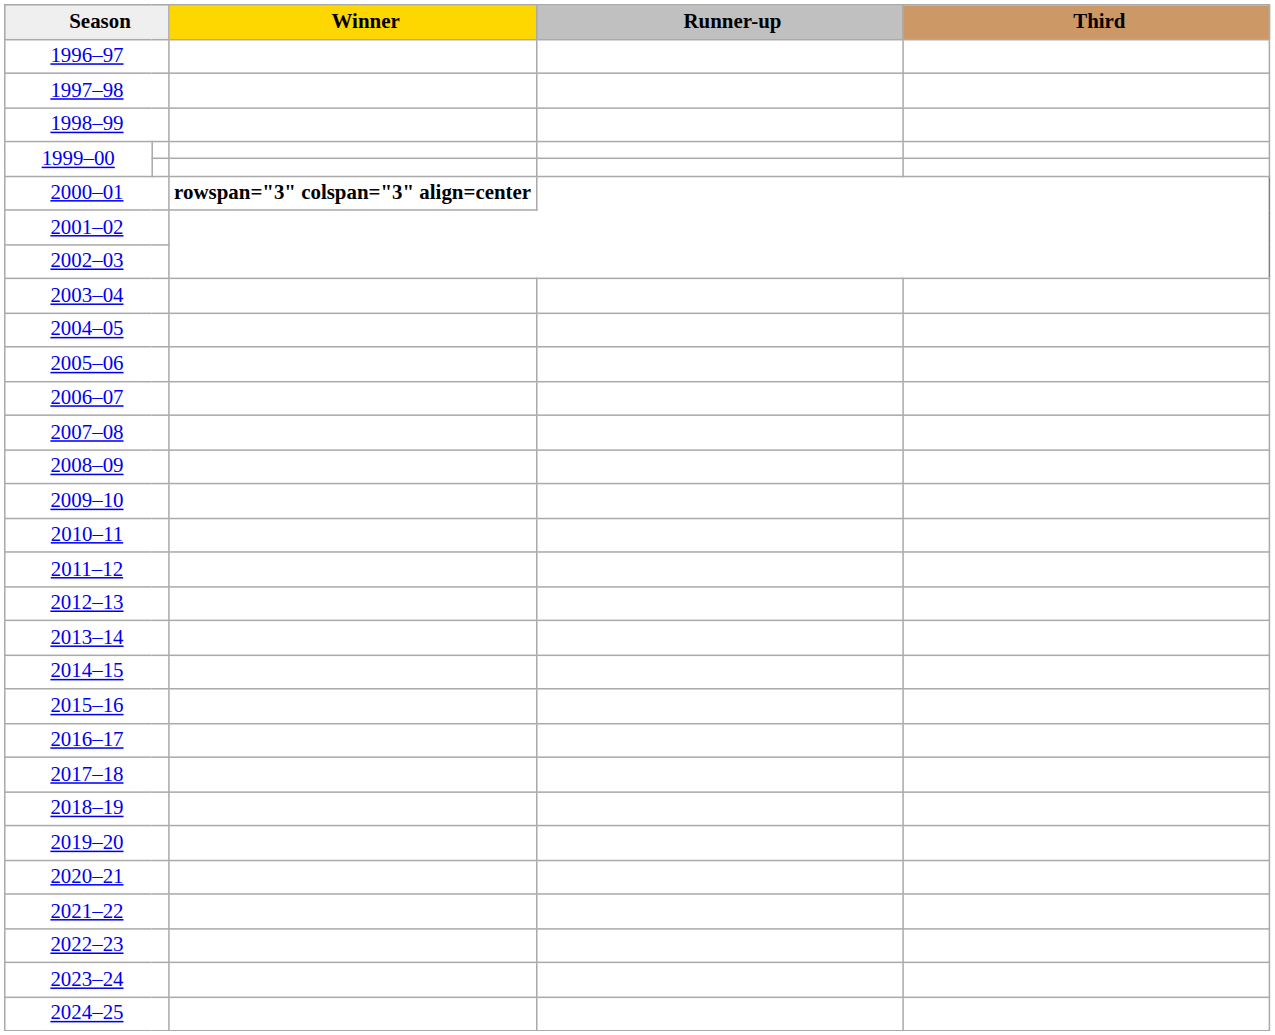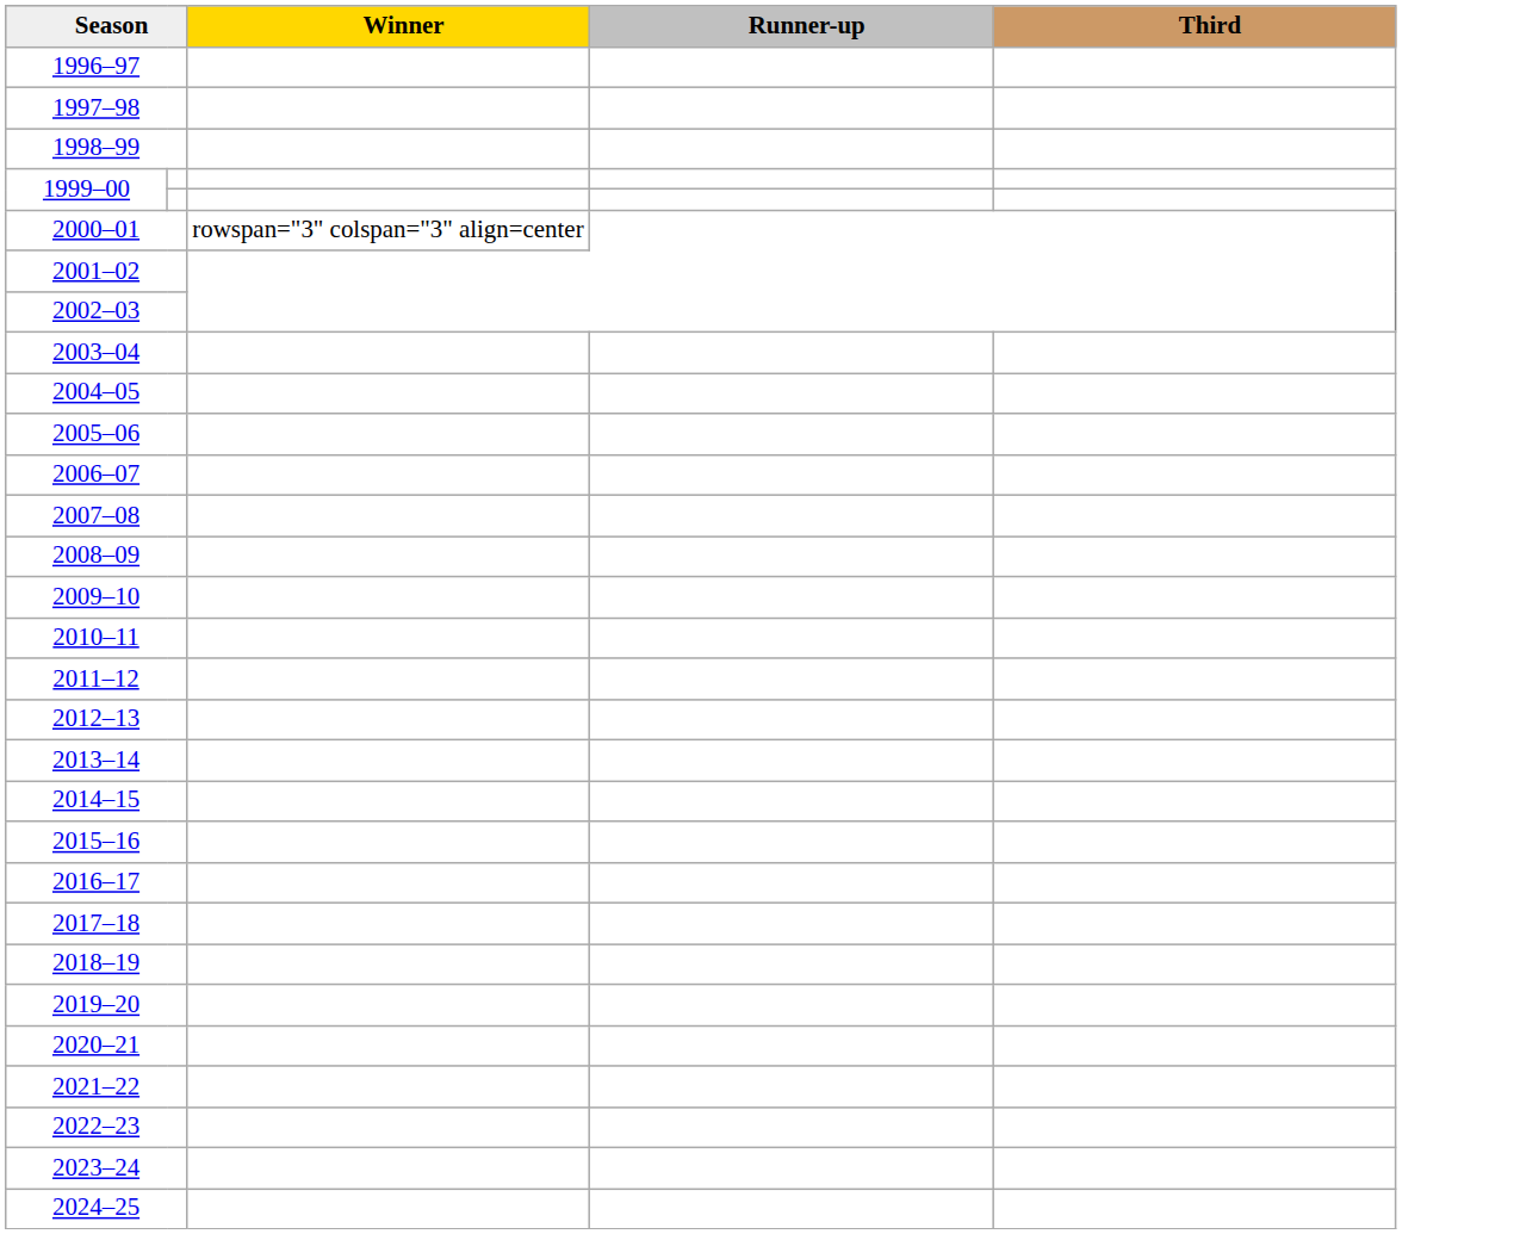2000–01 | Winner: bold -> normal
